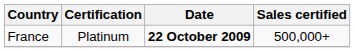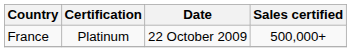France | Date: bold -> normal
